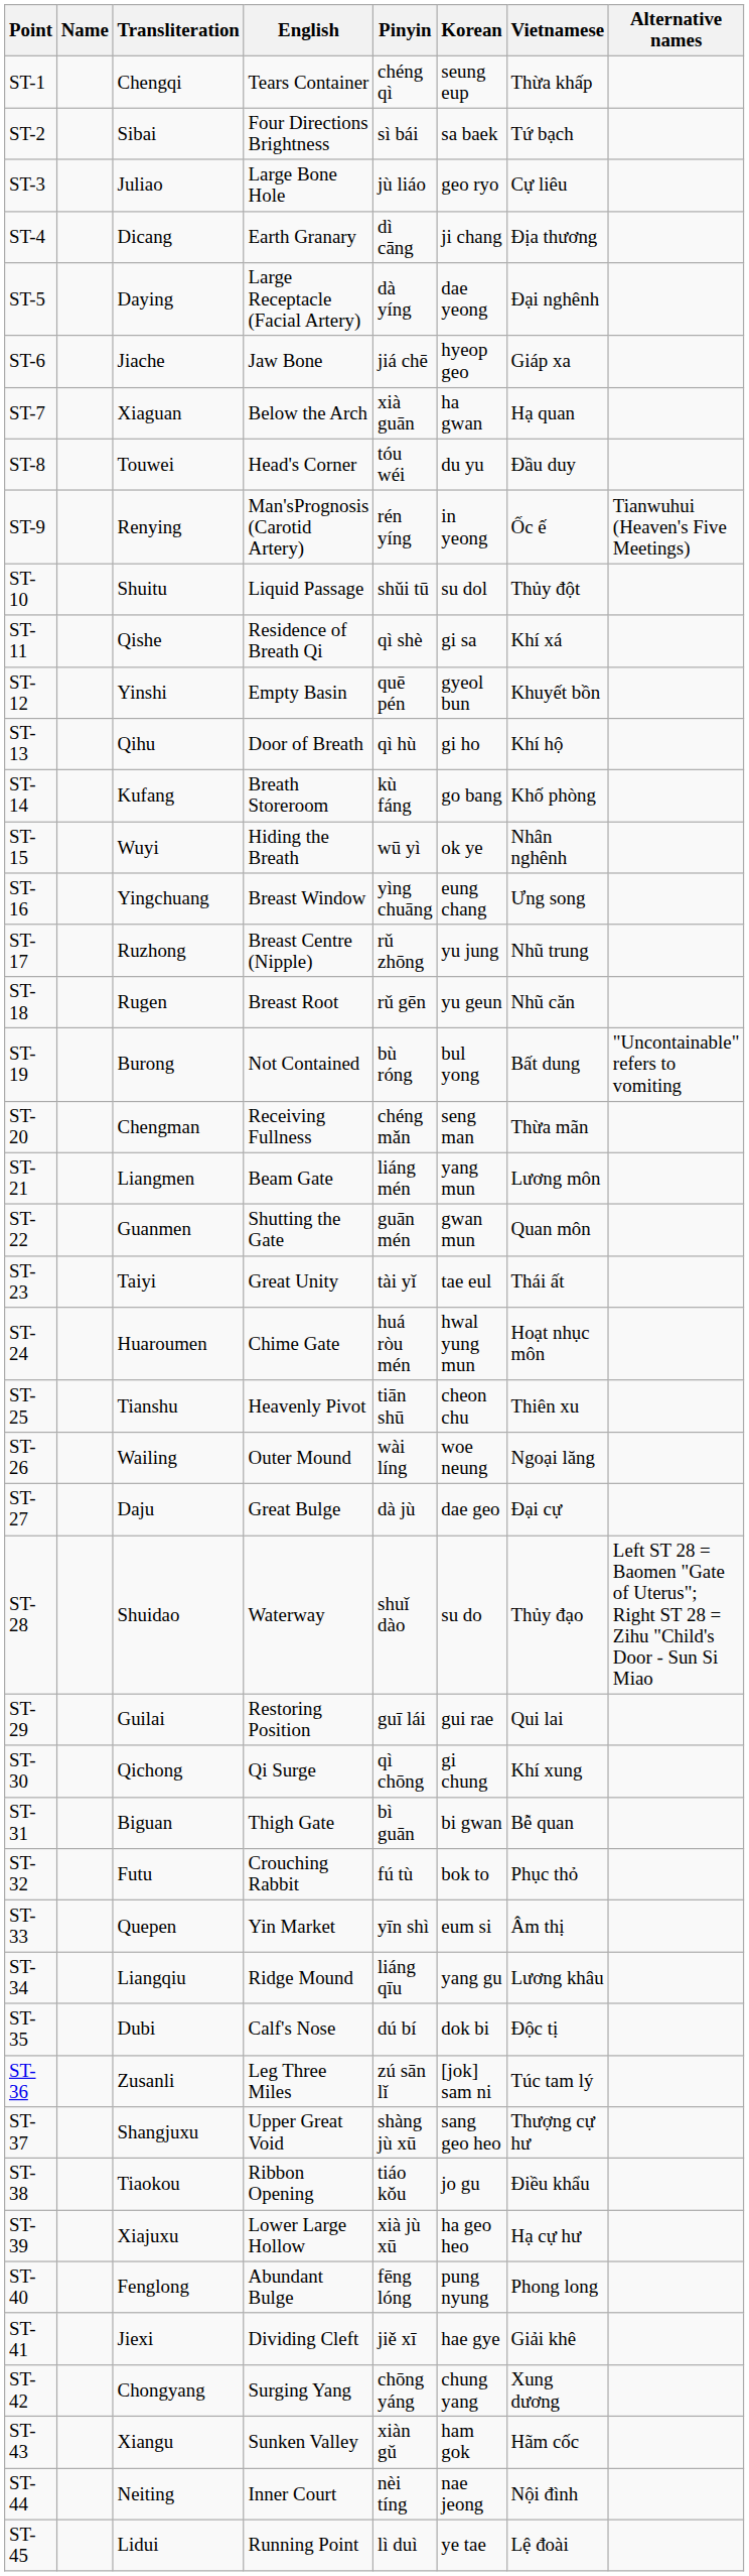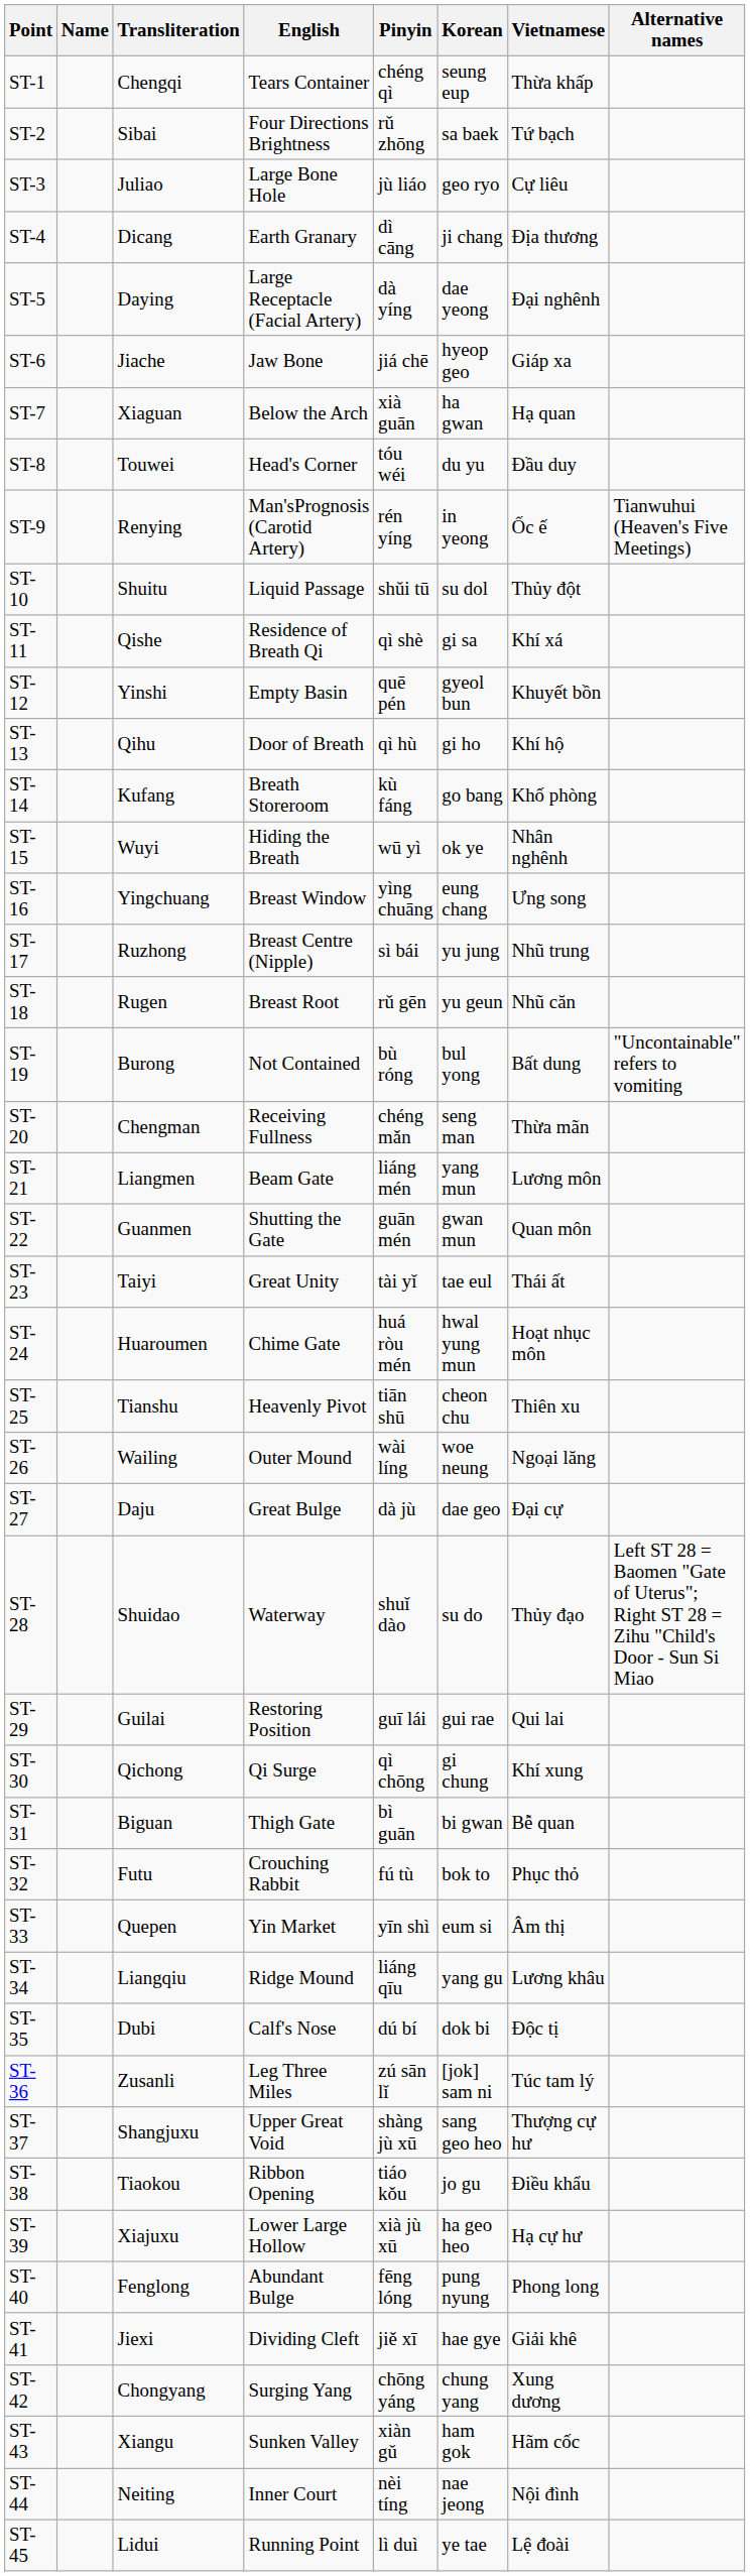ST-2 | Pinyin: sì bái -> rǔ zhōng
ST-17 | Pinyin: rǔ zhōng -> sì bái
